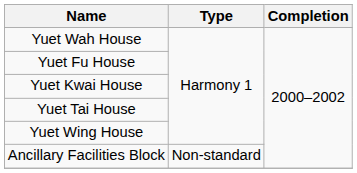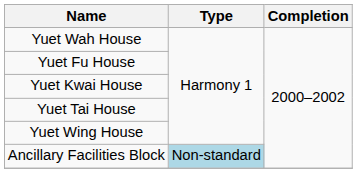Ancillary Facilities Block | Type: no background -> lightblue background
